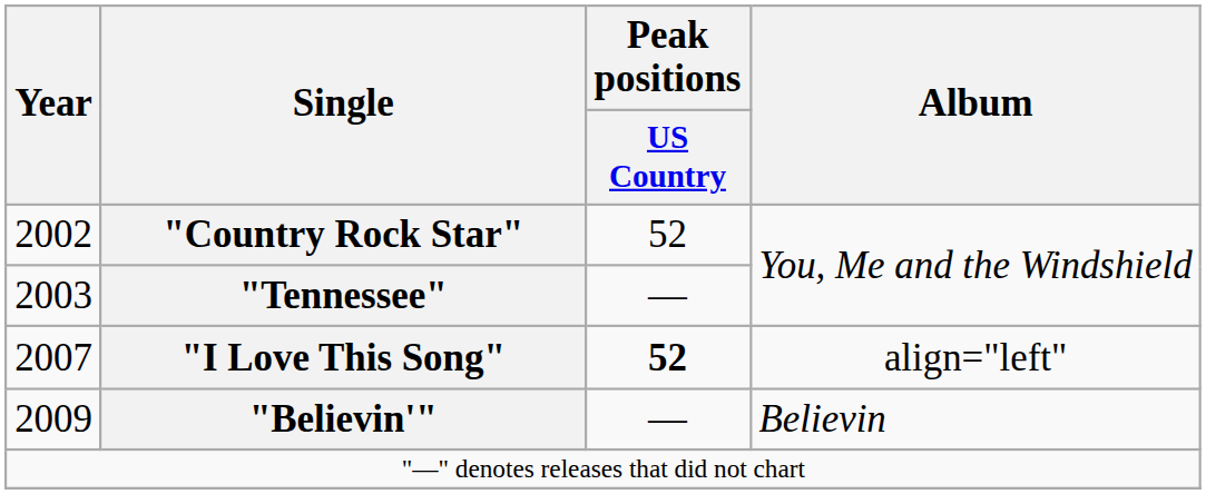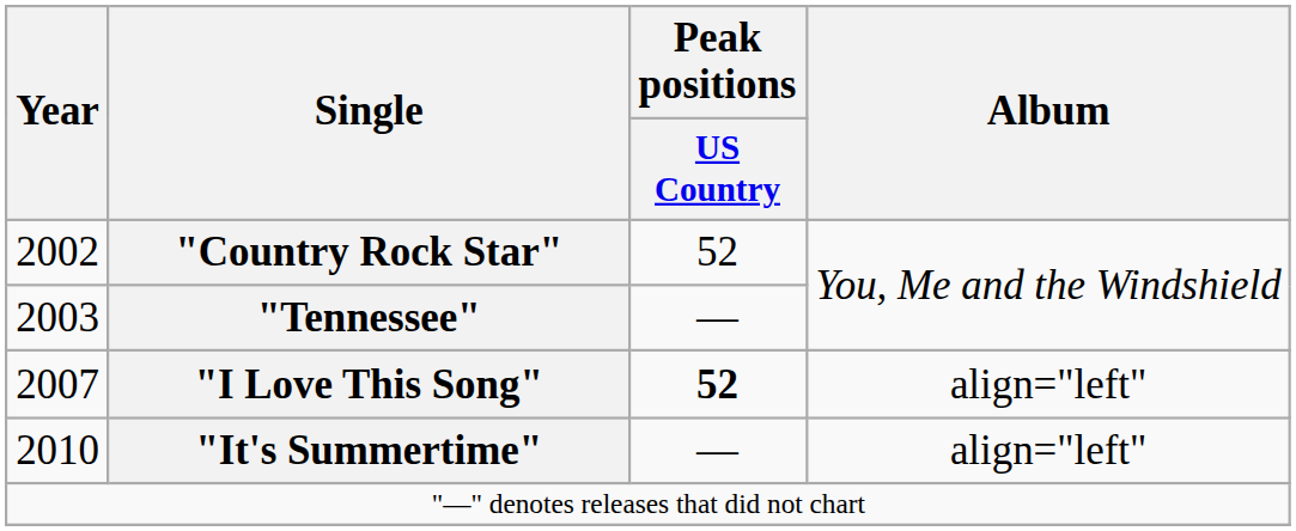- row: 2009 | "Believin'" | — | Believin
+ row: 2010 | "It's Summertime" | — | align="left"
